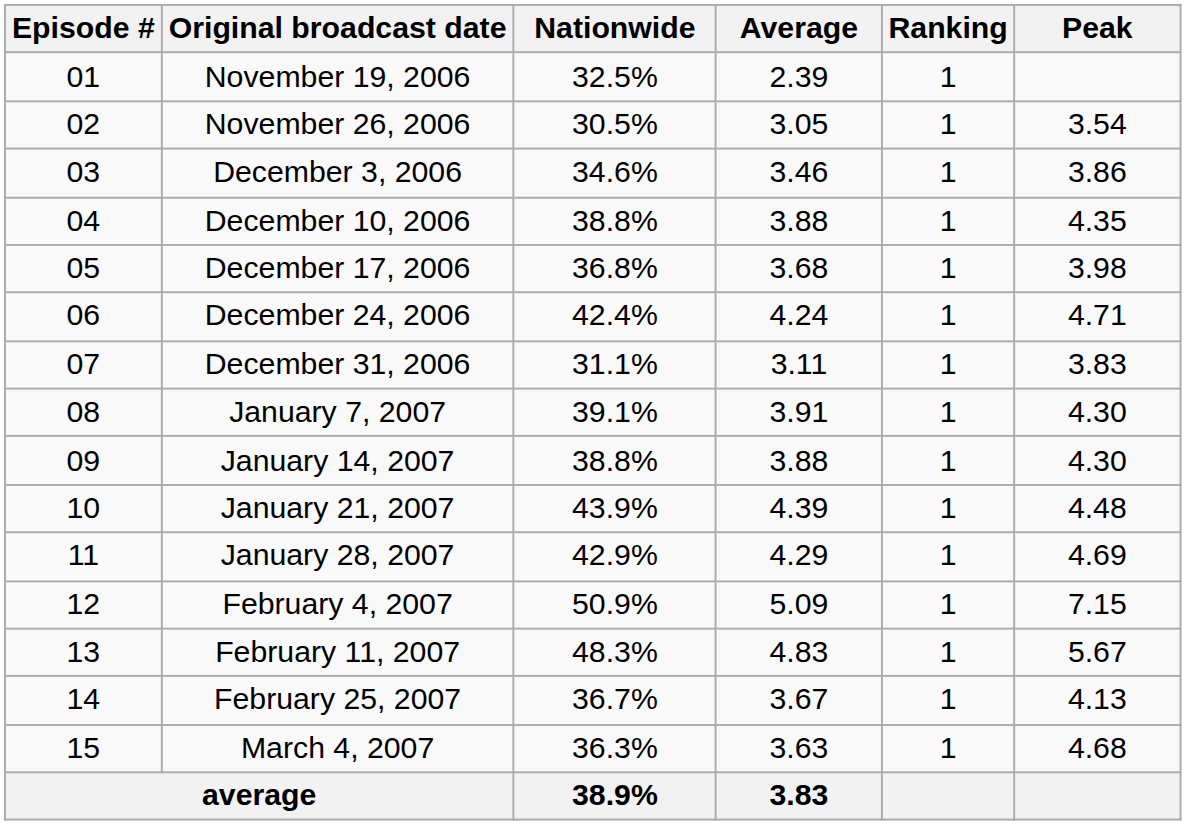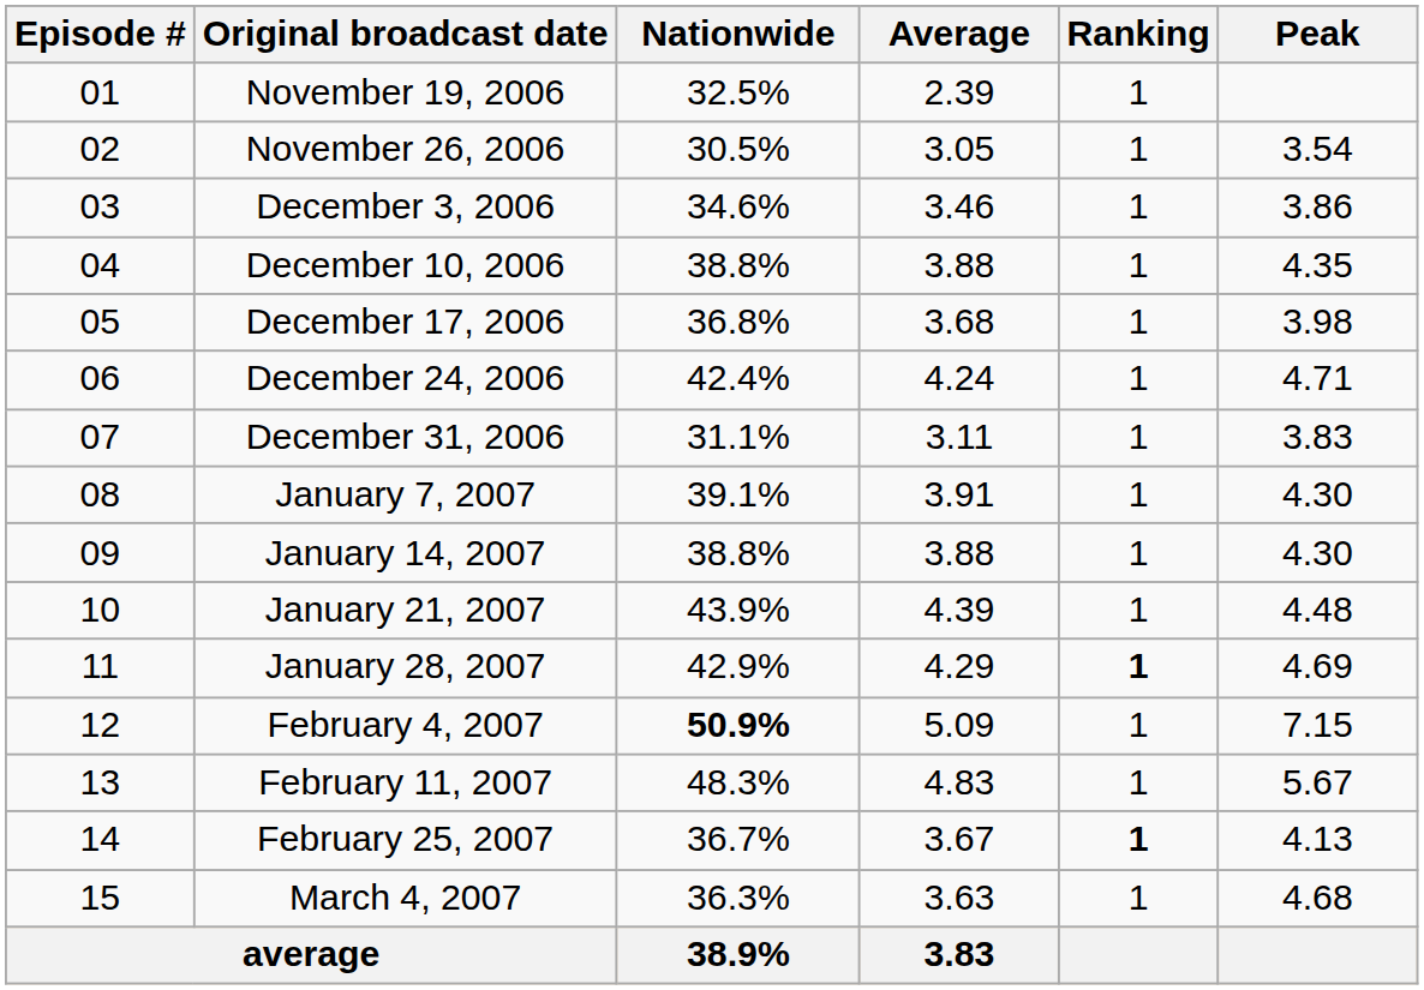January 28, 2007 | Ranking: normal -> bold
February 4, 2007 | Nationwide: normal -> bold
February 25, 2007 | Ranking: normal -> bold
